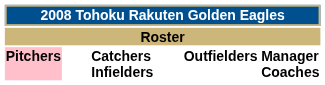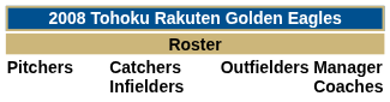Pitchers | column 1: pink background -> no background
